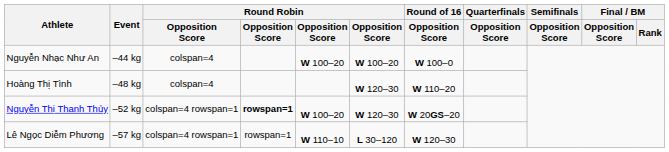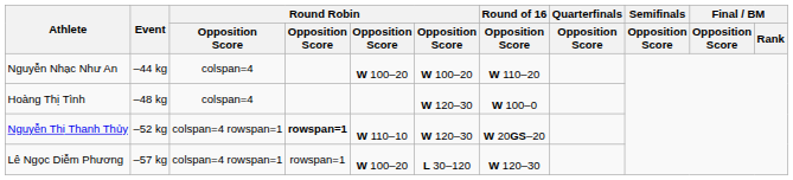Nguyễn Nhạc Như An | Round of 16 / Opposition Score: W 100–0 -> W 110–20
Hoàng Thị Tình | Round of 16 / Opposition Score: W 110–20 -> W 100–0
Nguyễn Thị Thanh Thủy | column 5: W 100–20 -> W 110–10
Lê Ngọc Diễm Phương | column 5: W 110–10 -> W 100–20
